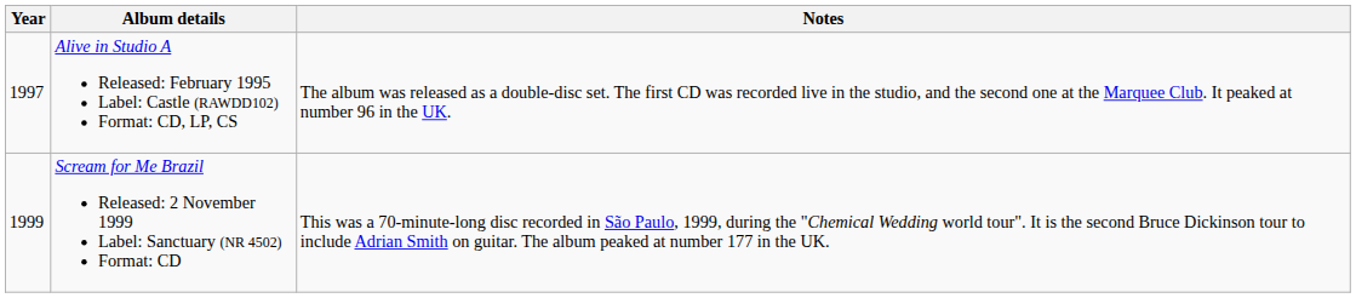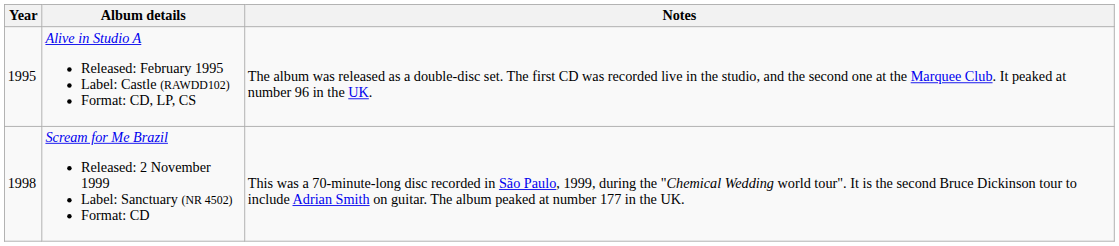row 2 | Year: 1997 -> 1995
row 3 | Year: 1999 -> 1998
